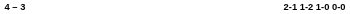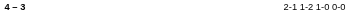row 1 | column 2: bold -> normal
